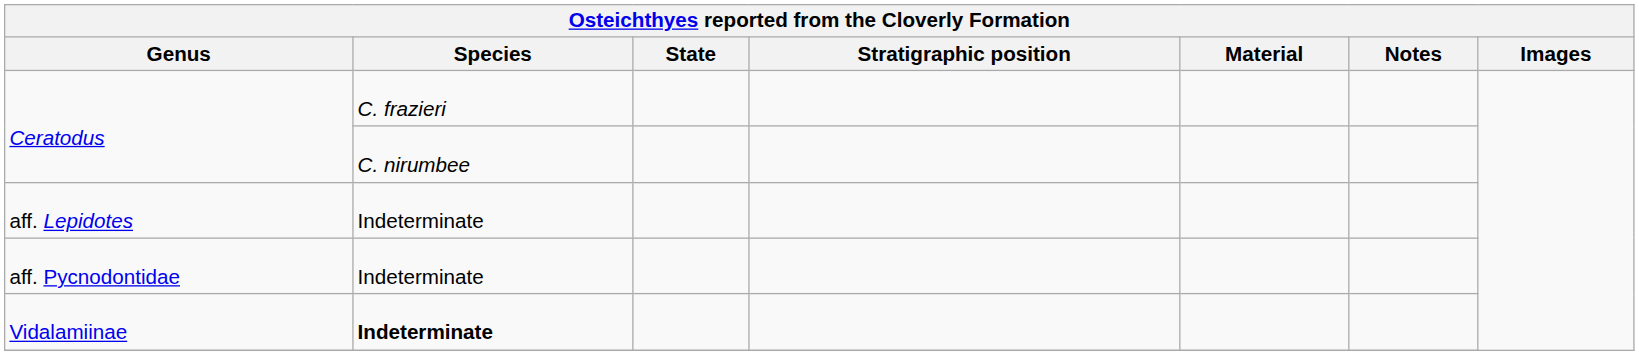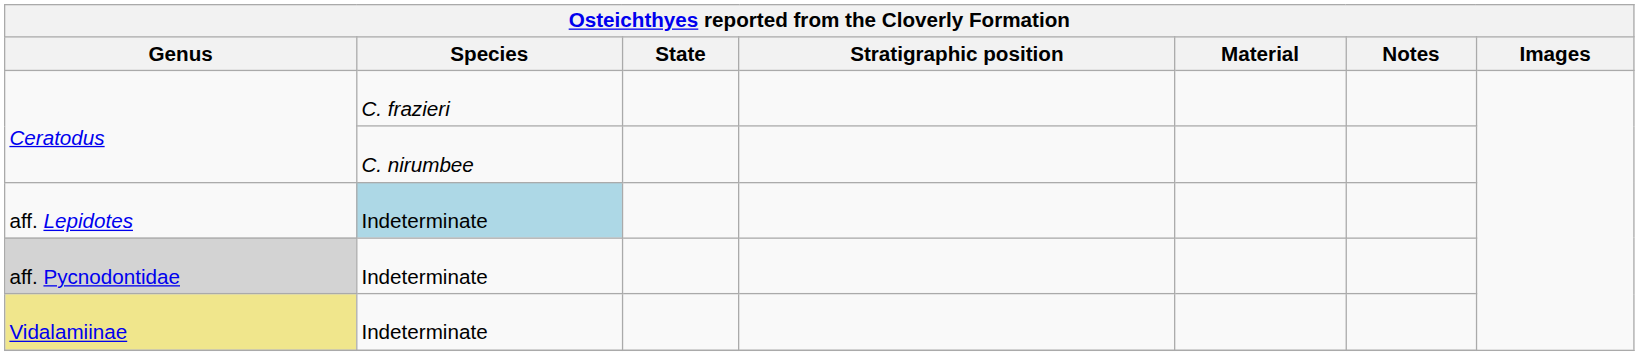aff. Lepidotes | Species: no background -> lightblue background
aff. Pycnodontidae | Genus: no background -> lightgrey background
Vidalamiinae | Genus: no background -> khaki background
Vidalamiinae | Species: bold -> normal
